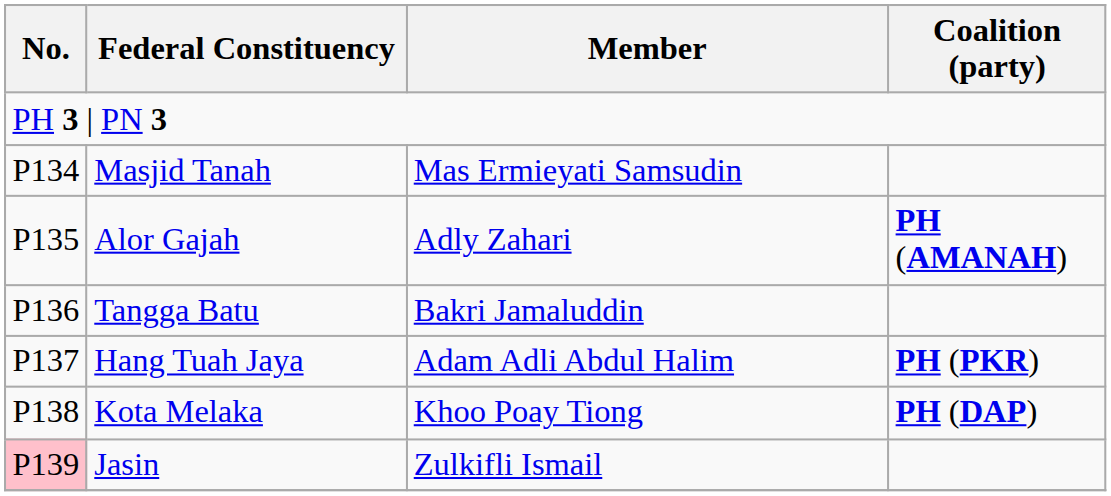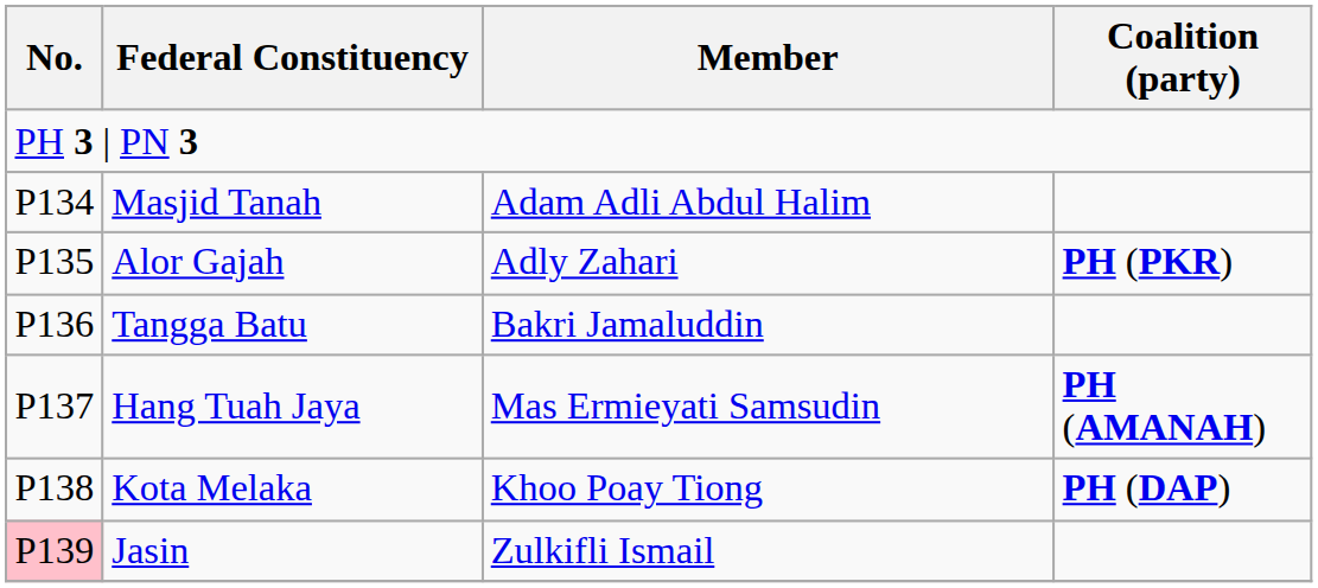Masjid Tanah | Member: Mas Ermieyati Samsudin -> Adam Adli Abdul Halim
Alor Gajah | Coalition (party): PH (AMANAH) -> PH (PKR)
Hang Tuah Jaya | Member: Adam Adli Abdul Halim -> Mas Ermieyati Samsudin
Hang Tuah Jaya | Coalition (party): PH (PKR) -> PH (AMANAH)
